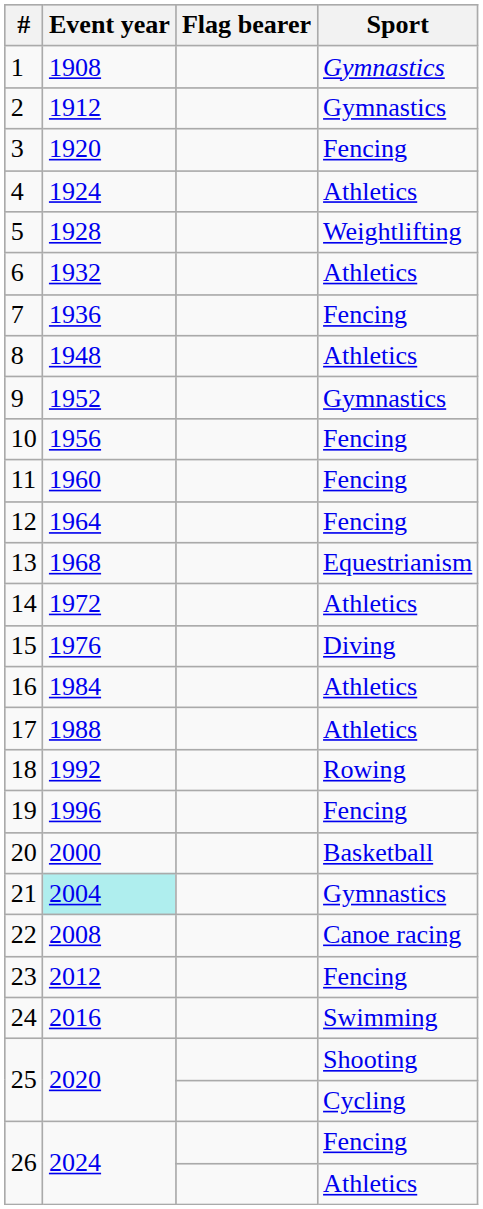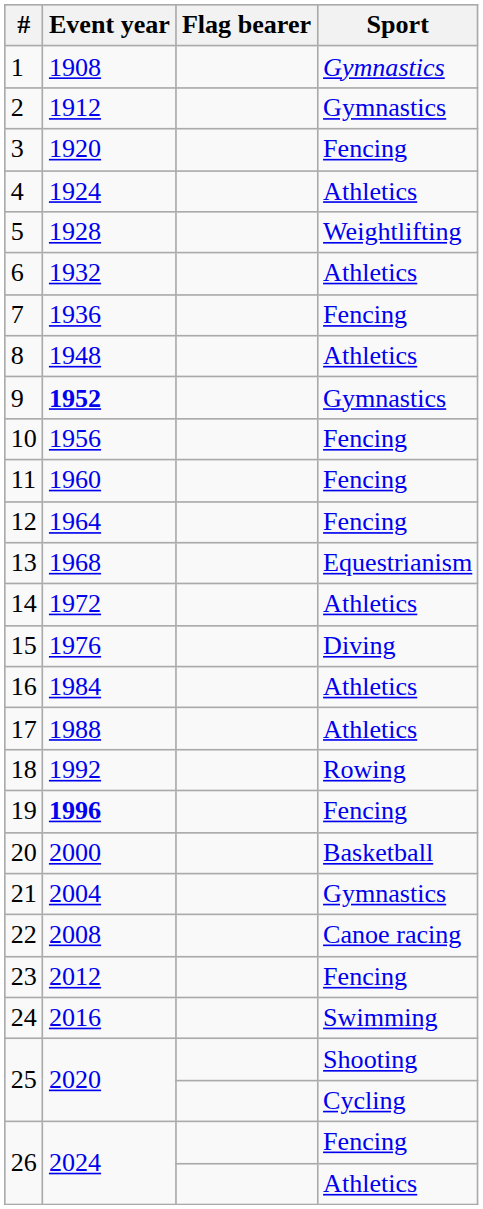9 | Event year: normal -> bold
19 | Event year: normal -> bold
21 | Event year: paleturquoise background -> no background
